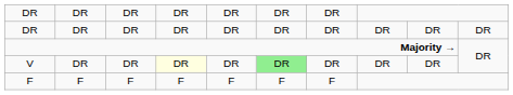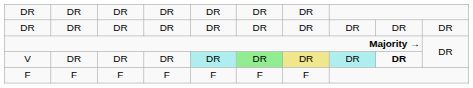V | column 4: lightyellow background -> no background
V | column 5: no background -> paleturquoise background
V | column 7: no background -> khaki background
V | column 8: no background -> paleturquoise background
V | column 9: normal -> bold
